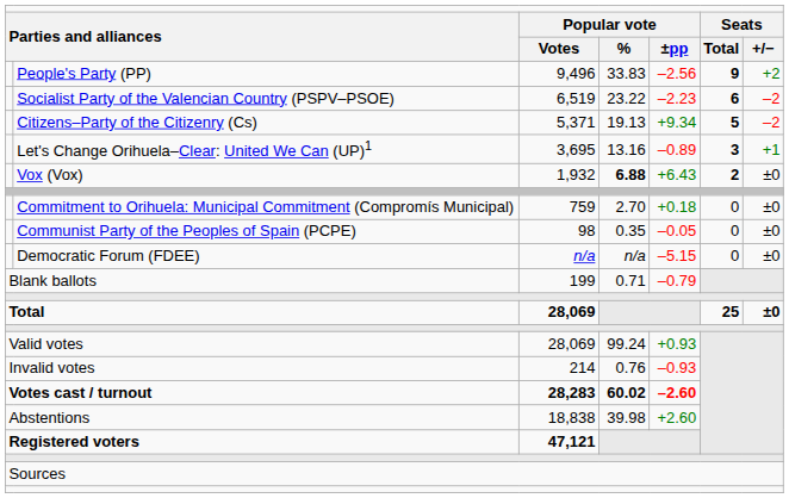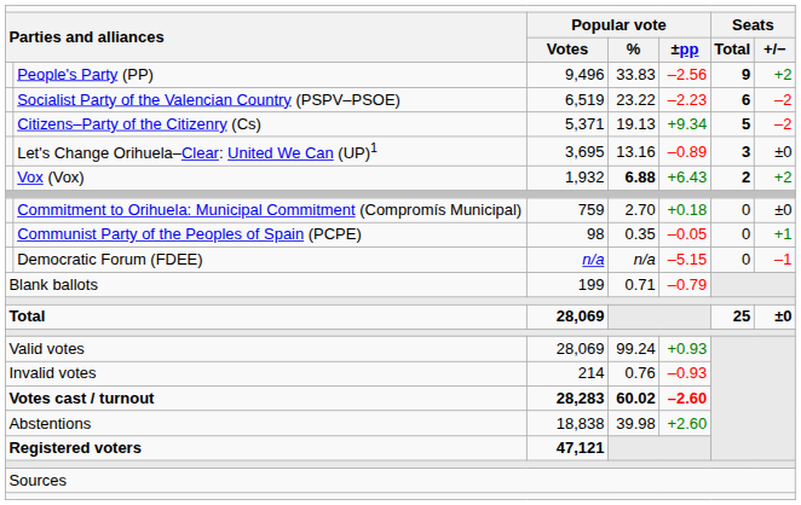Let's Change Orihuela–Clear: United We Can (UP)1 | column 7: +1 -> ±0
Vox (Vox) | column 7: ±0 -> +2
Communist Party of the Peoples of Spain (PCPE) | column 7: ±0 -> +1
Democratic Forum (FDEE) | column 7: ±0 -> –1
